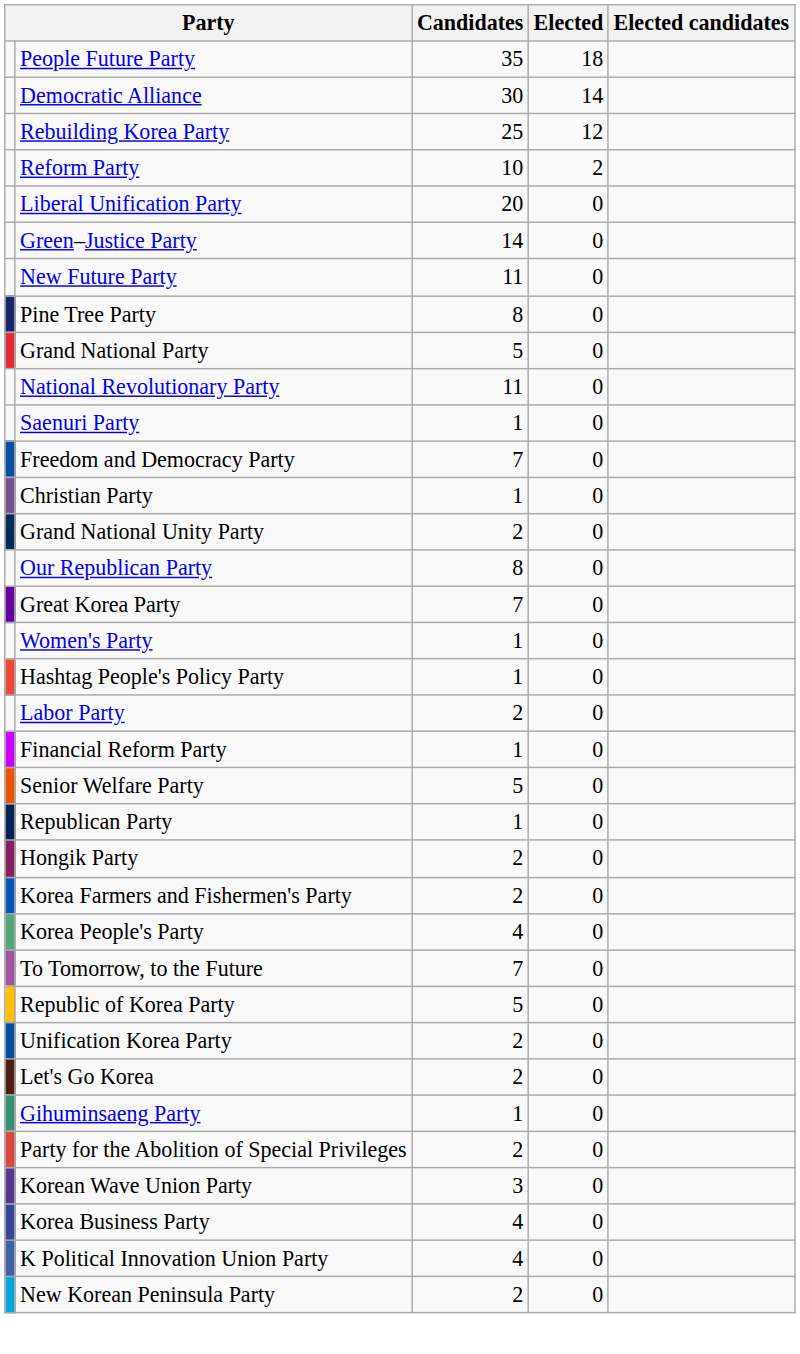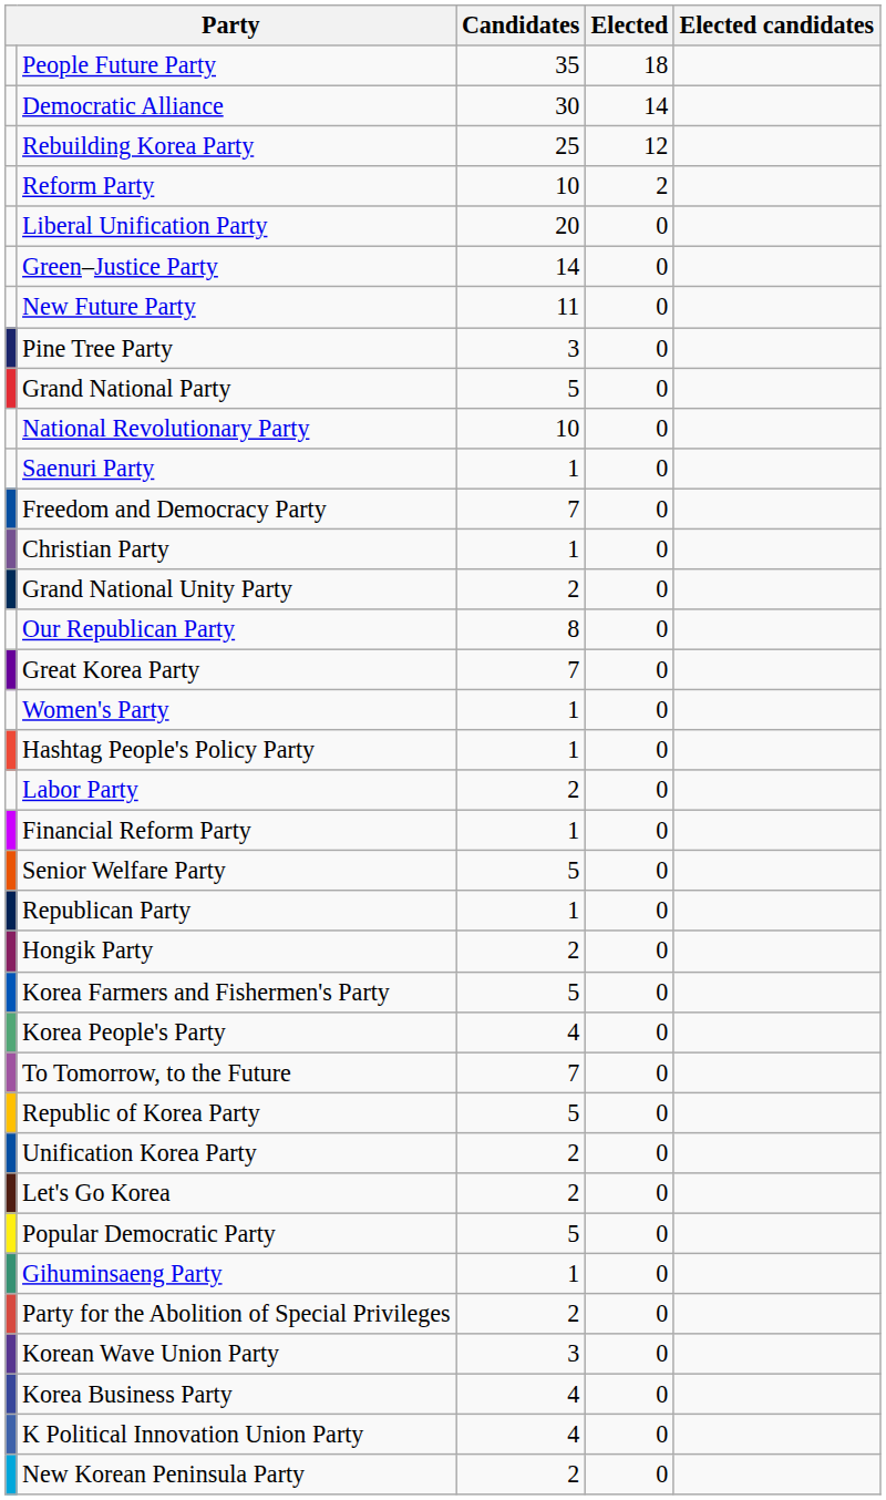Pine Tree Party | Candidates: 8 -> 3
National Revolutionary Party | Candidates: 11 -> 10
Korea Farmers and Fishermen's Party | Candidates: 2 -> 5
+ row: Popular Democratic Party | 5 | 0
